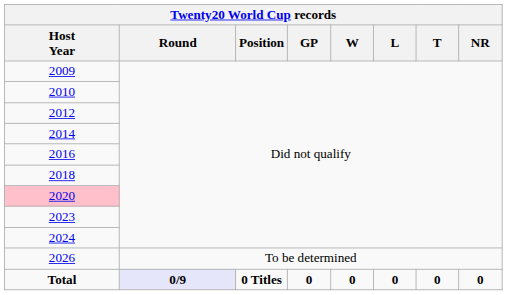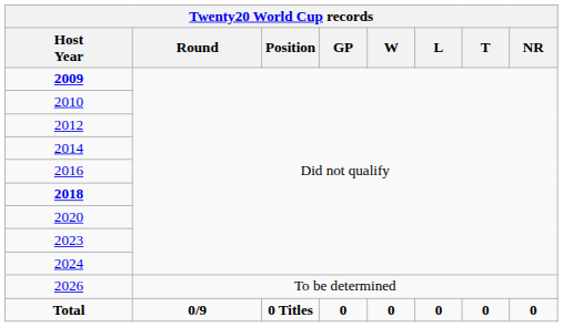2009 | Host Year: normal -> bold
2018 | Host Year: normal -> bold
2020 | Host Year: pink background -> no background
Total | Round: lavender background -> no background
